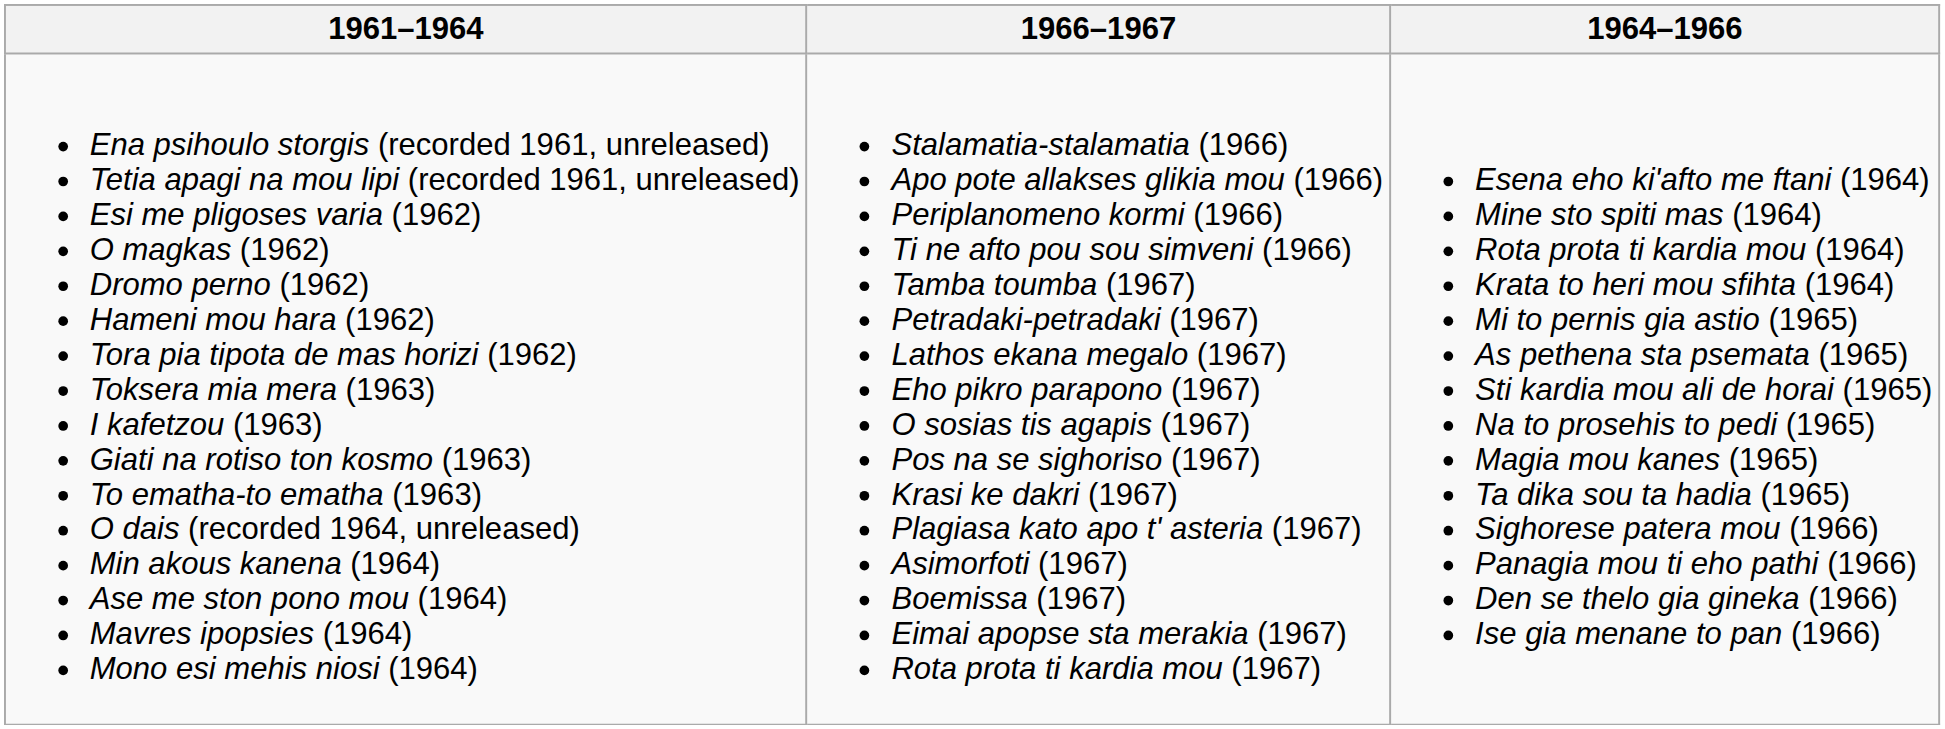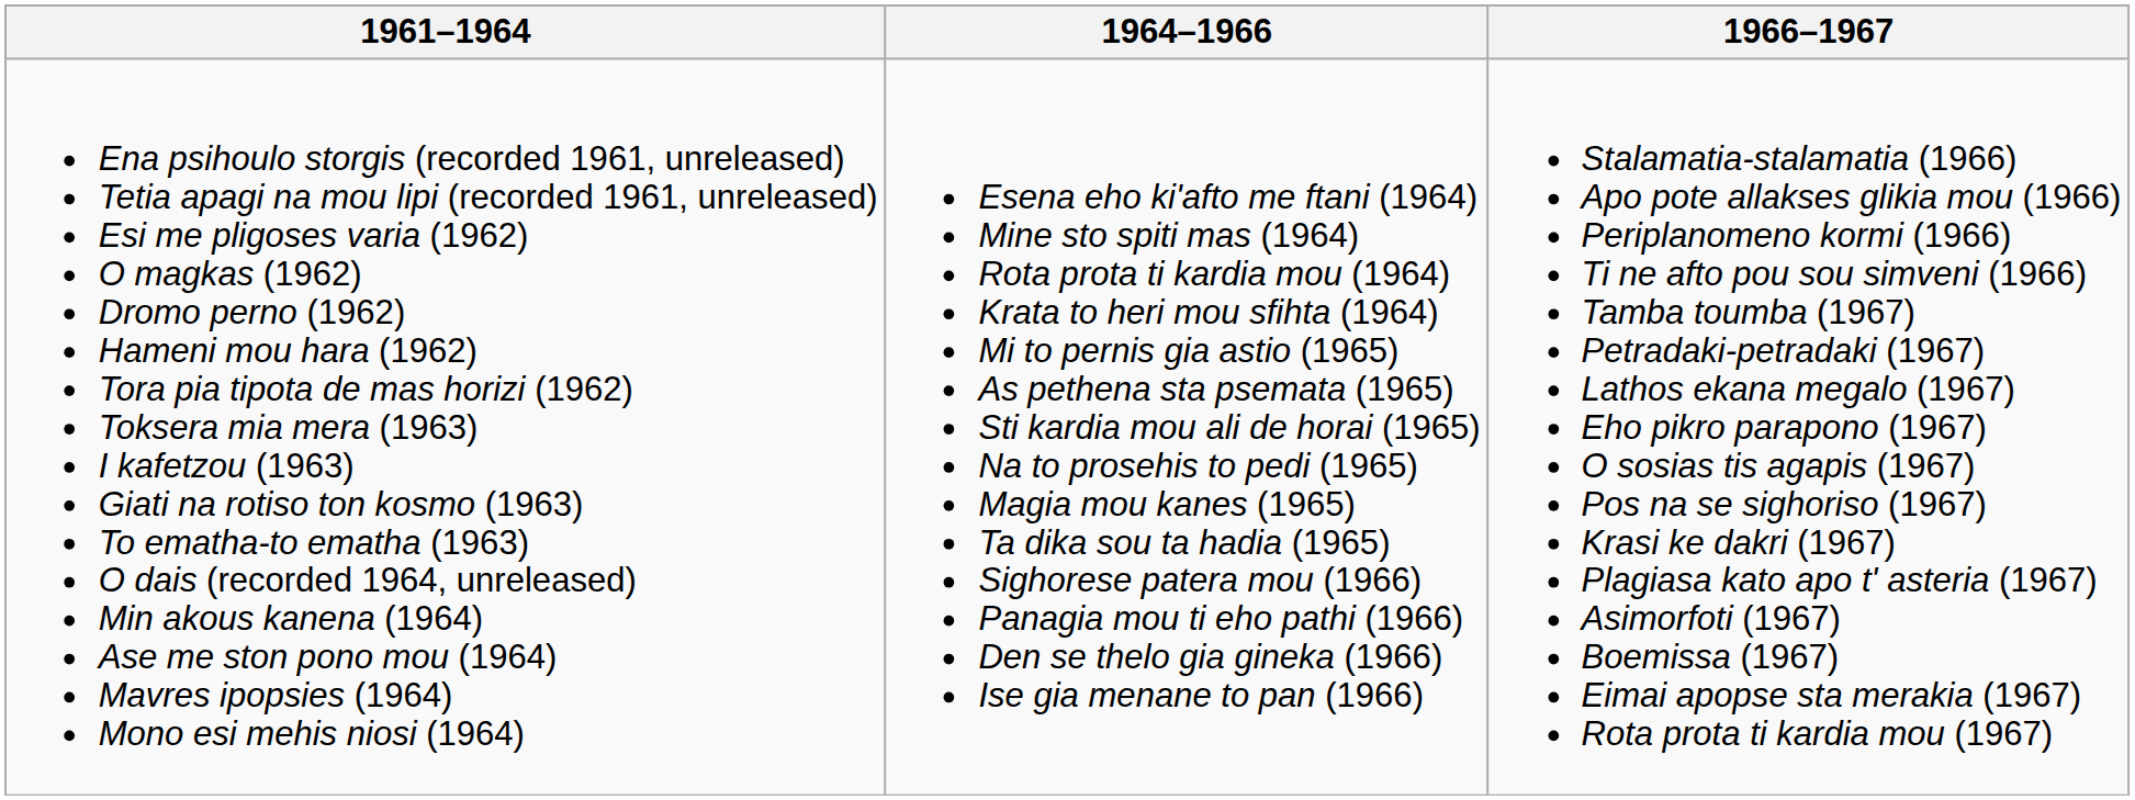columns swapped: 1964–1966 <-> 1966–1967
